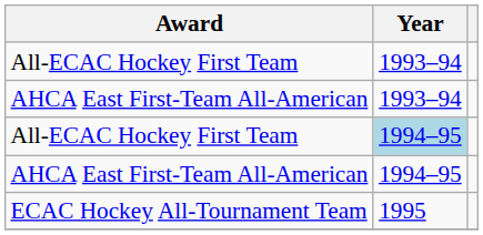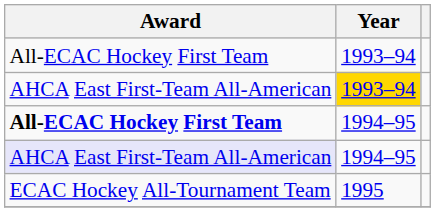row 3 | Year: no background -> gold background
row 4 | Award: normal -> bold
row 4 | Year: lightblue background -> no background
row 5 | Award: no background -> lavender background
